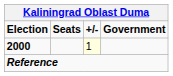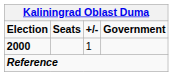2000 | +/-: lightyellow background -> no background
